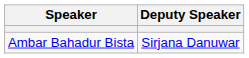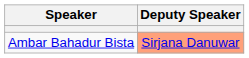Ambar Bahadur Bista | Deputy Speaker: no background -> lightsalmon background
